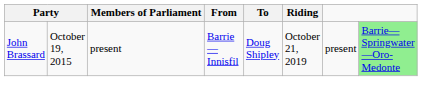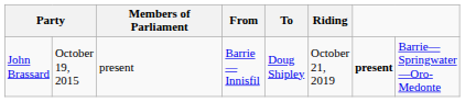John Brassard | column 7: normal -> bold
John Brassard | column 8: lightgreen background -> no background
